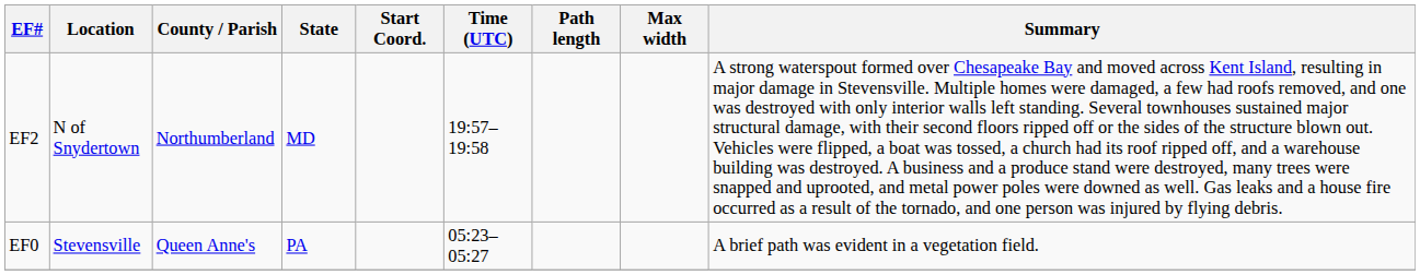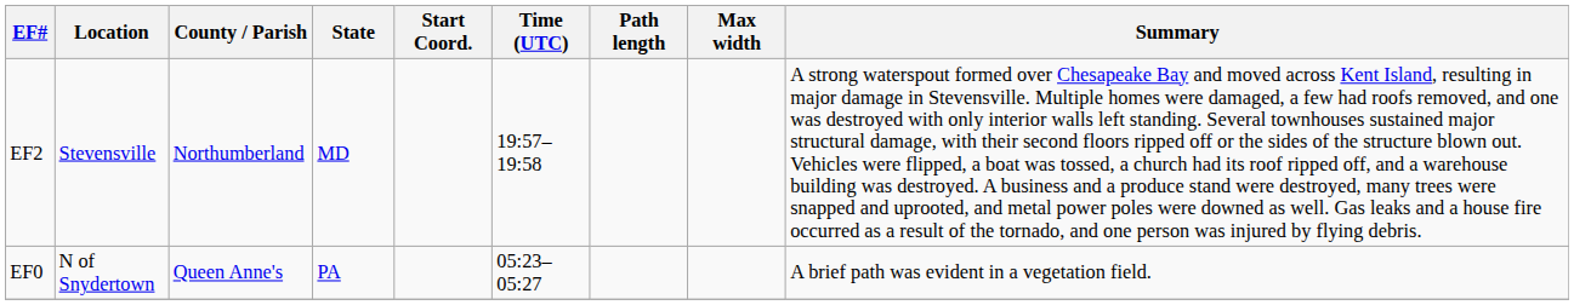EF2 | Location: N of Snydertown -> Stevensville
EF0 | Location: Stevensville -> N of Snydertown
